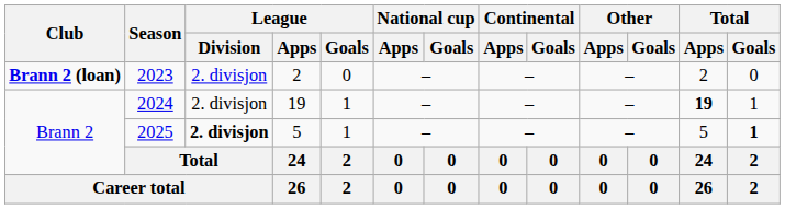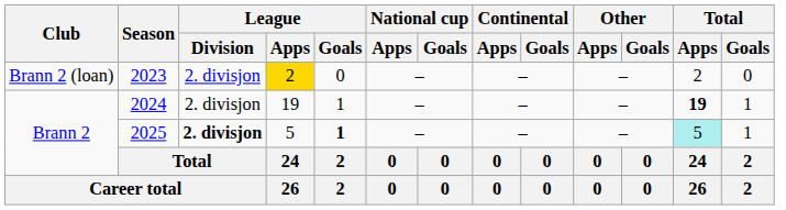2023 | Club: bold -> normal
2023 | League / Apps: no background -> gold background
2025 | League / Goals: normal -> bold
2025 | Total / Apps: no background -> paleturquoise background
2025 | Total / Goals: bold -> normal
